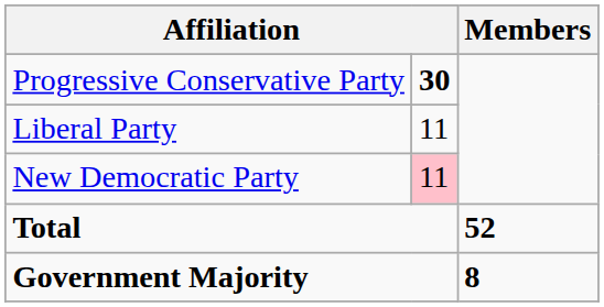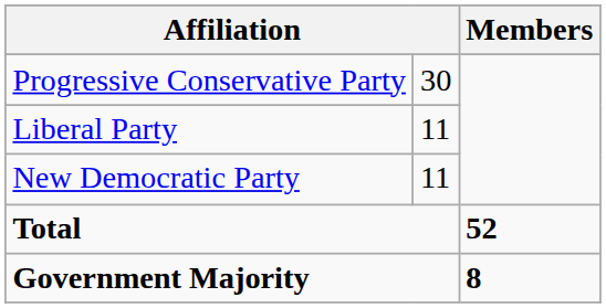Progressive Conservative Party | column 2: bold -> normal
New Democratic Party | column 2: pink background -> no background
